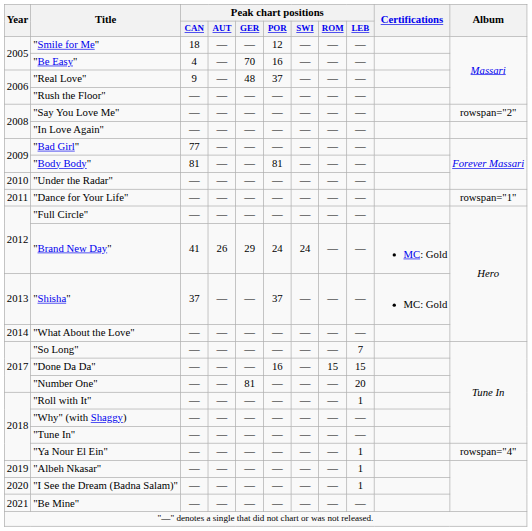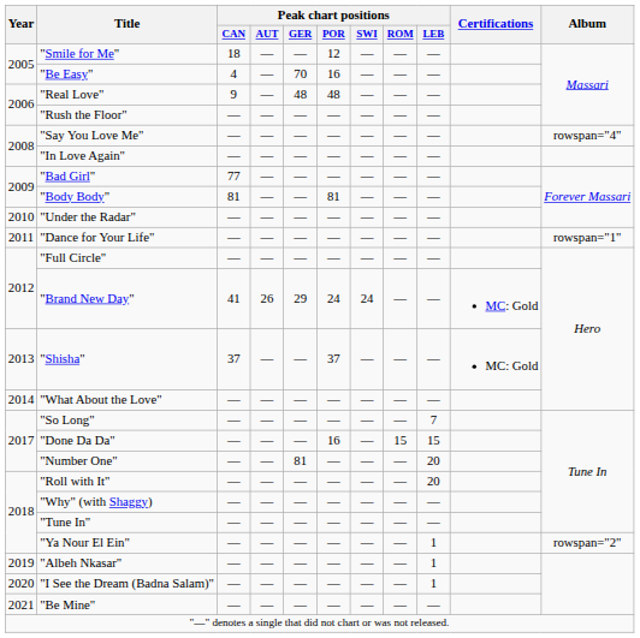"Real Love" | Peak chart positions / POR: 37 -> 48
"Say You Love Me" | Album: rowspan="2" -> rowspan="4"
"Roll with It" | Peak chart positions / LEB: 1 -> 20
"Ya Nour El Ein" | Album: rowspan="4" -> rowspan="2"
